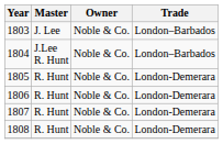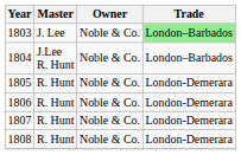1803 | Trade: no background -> lightgreen background
